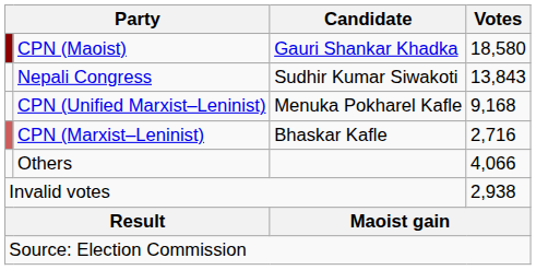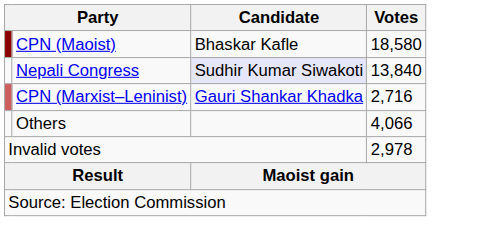CPN (Maoist) | Candidate: Gauri Shankar Khadka -> Bhaskar Kafle
Nepali Congress | Candidate: no background -> lavender background
Nepali Congress | Votes: 13,843 -> 13,840
- row: CPN (Unified Marxist–Leninist) | Menuka Pokharel Kafle | 9,168
CPN (Marxist–Leninist) | Candidate: Bhaskar Kafle -> Gauri Shankar Khadka
Invalid votes | Votes: 2,938 -> 2,978
